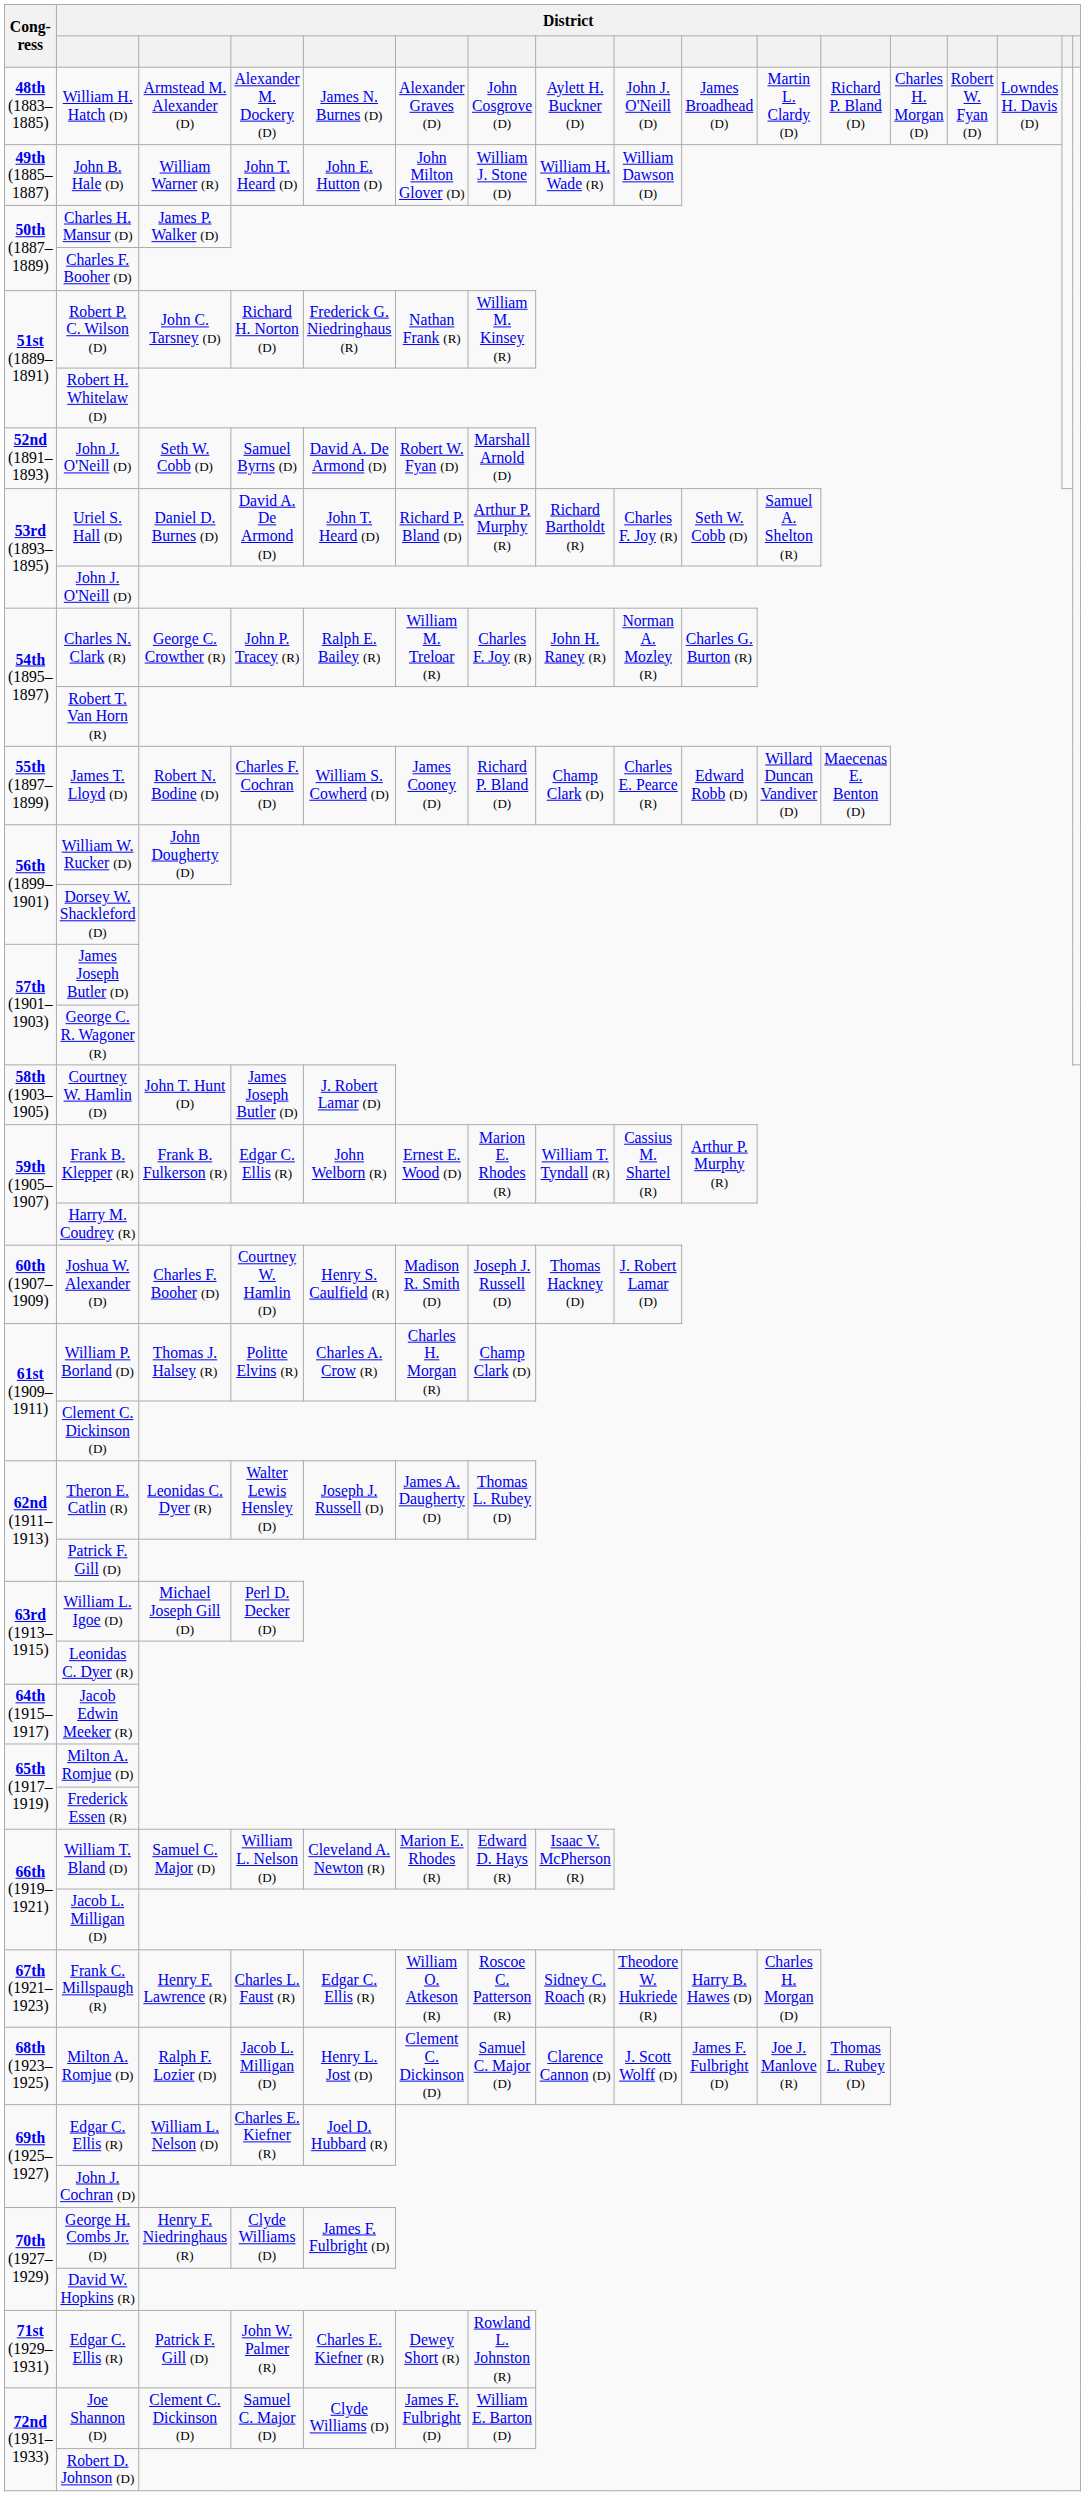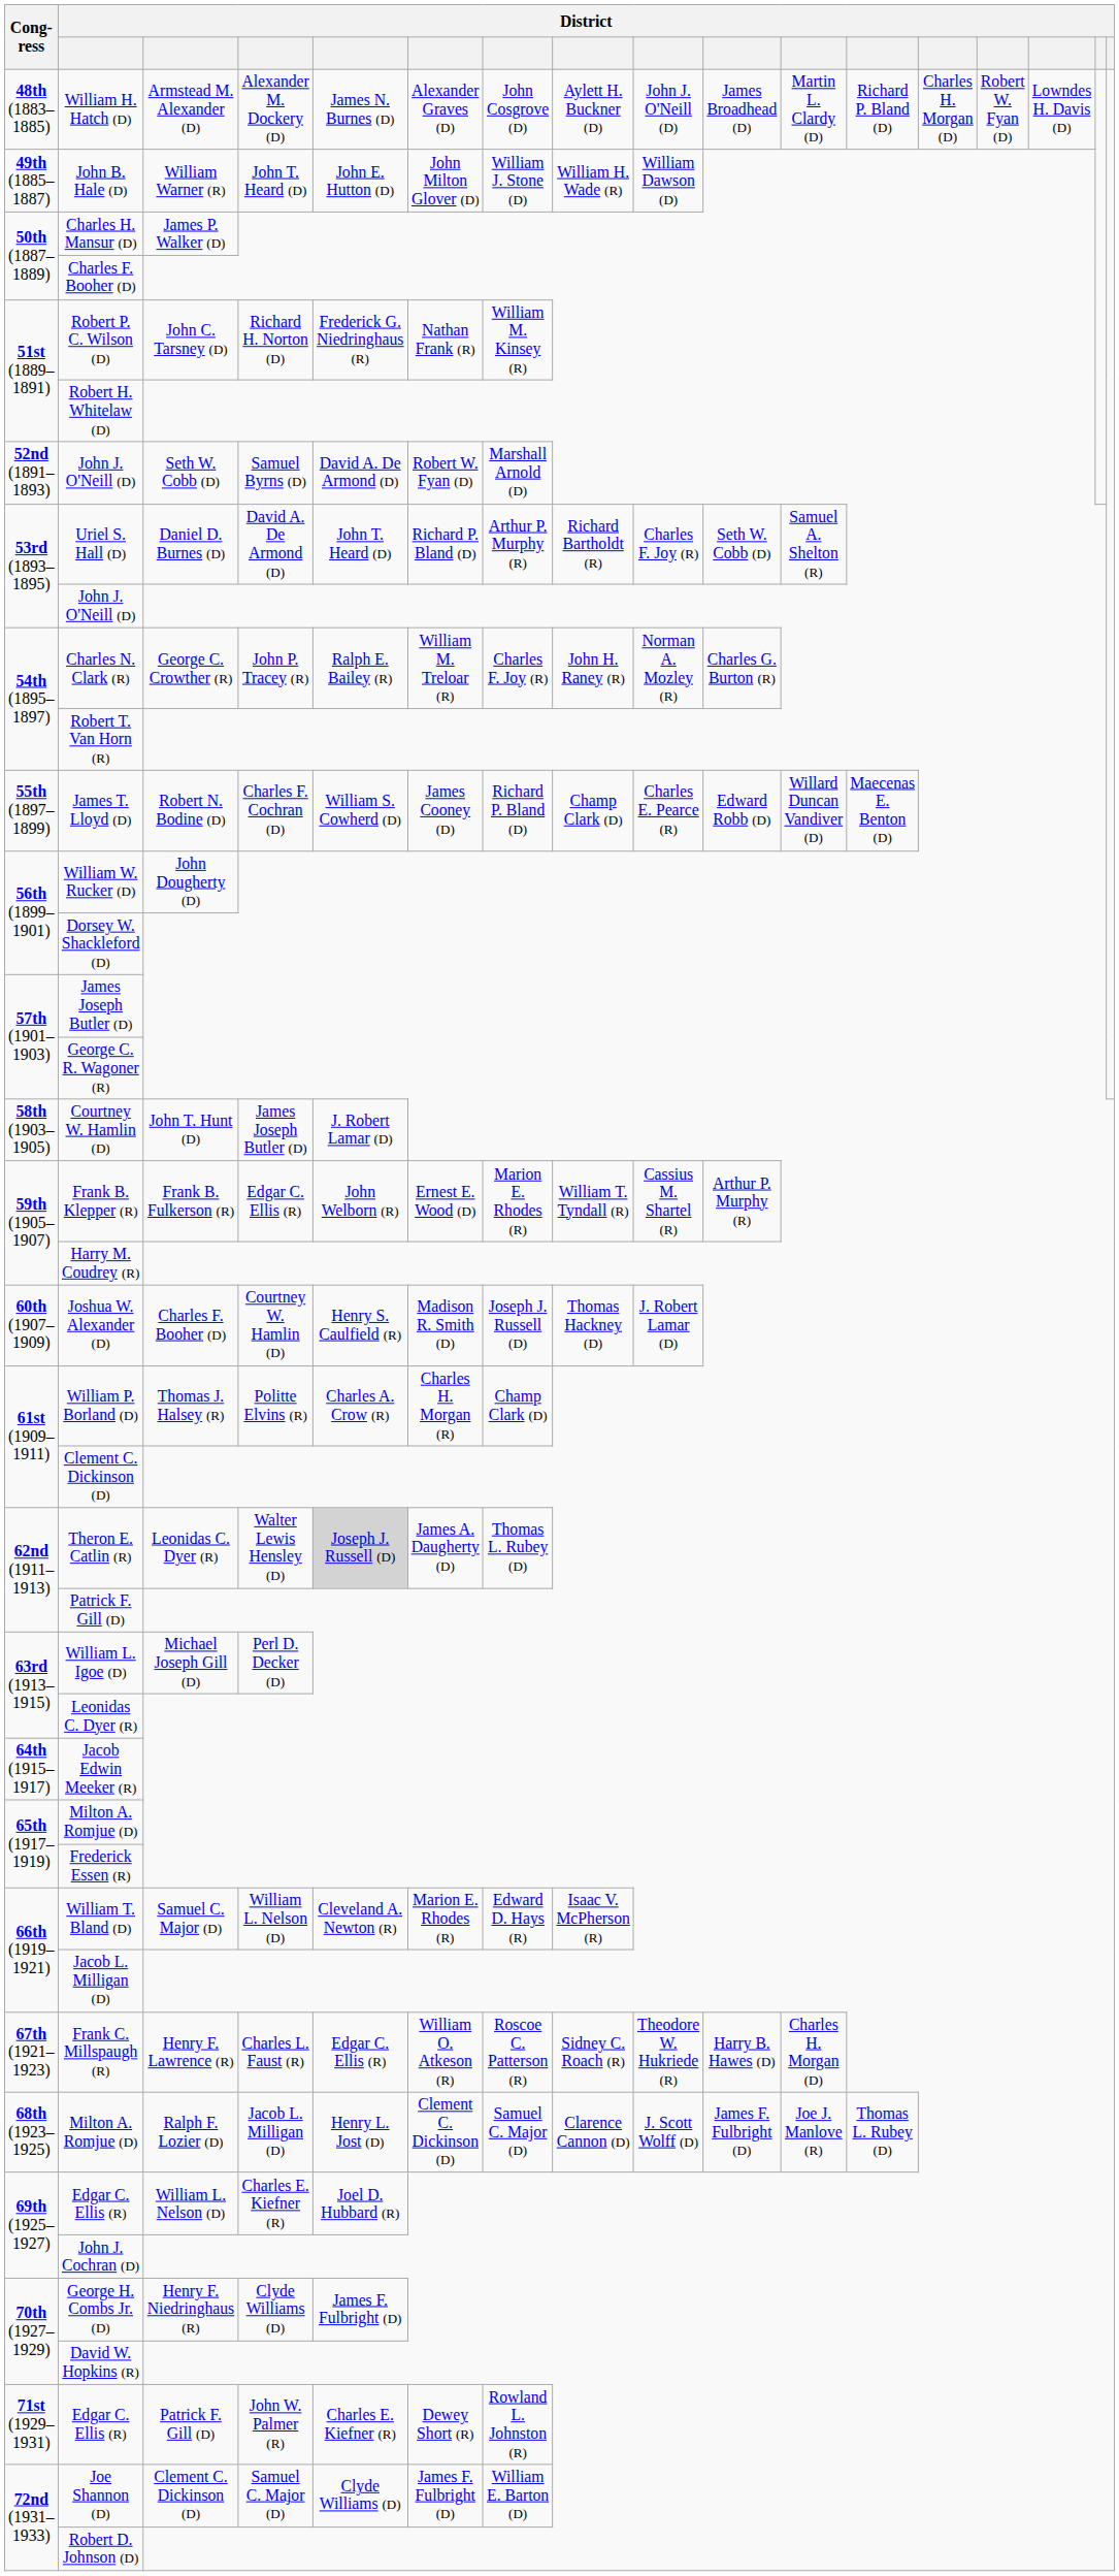Theron E. Catlin (R) | column 5: no background -> lightgrey background
